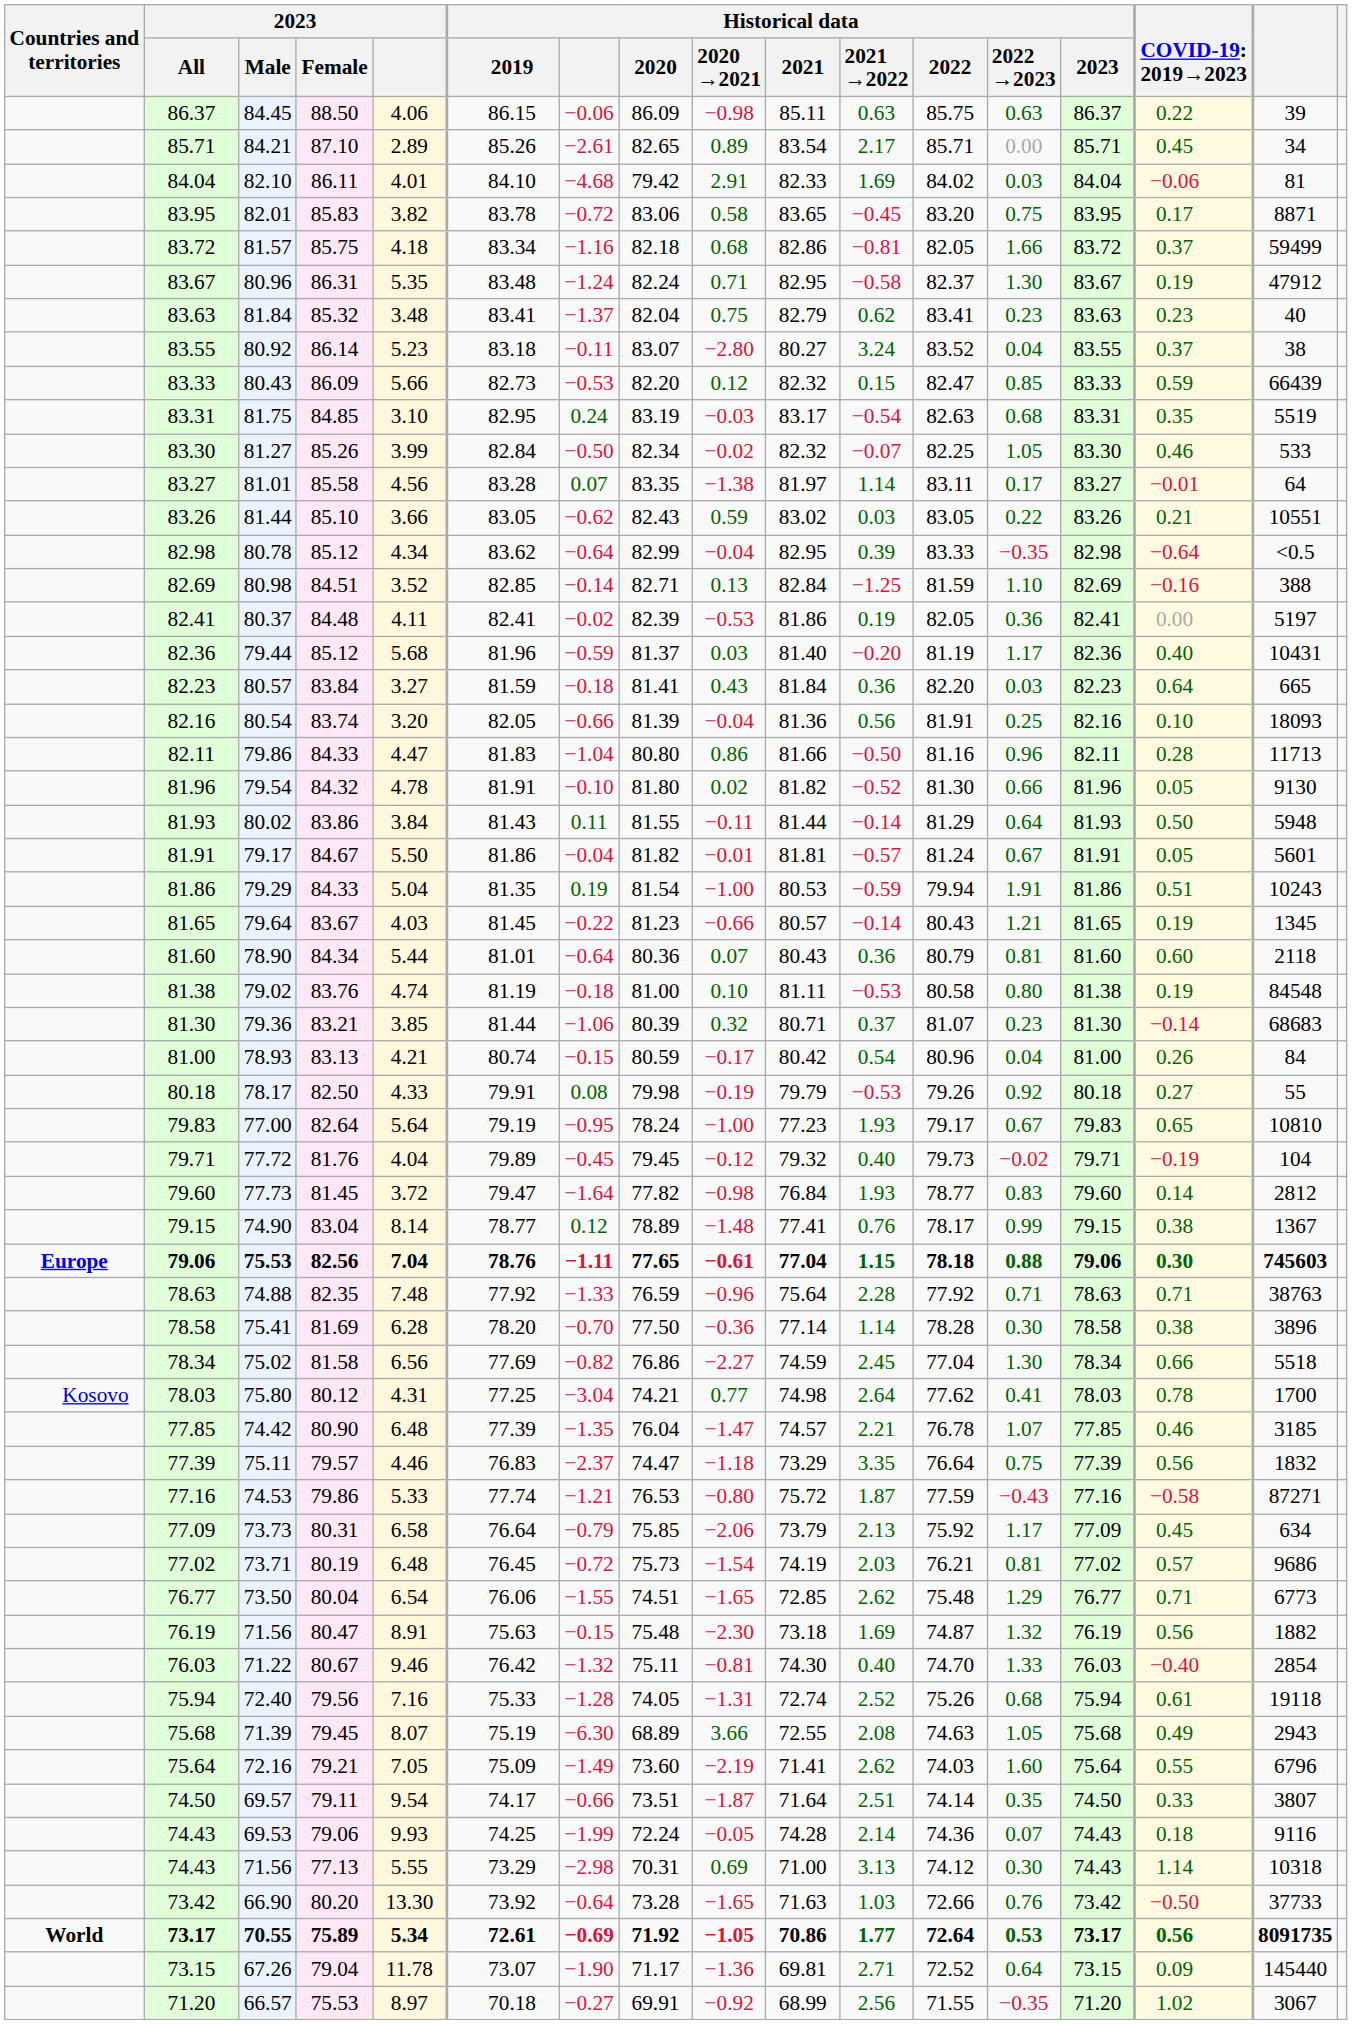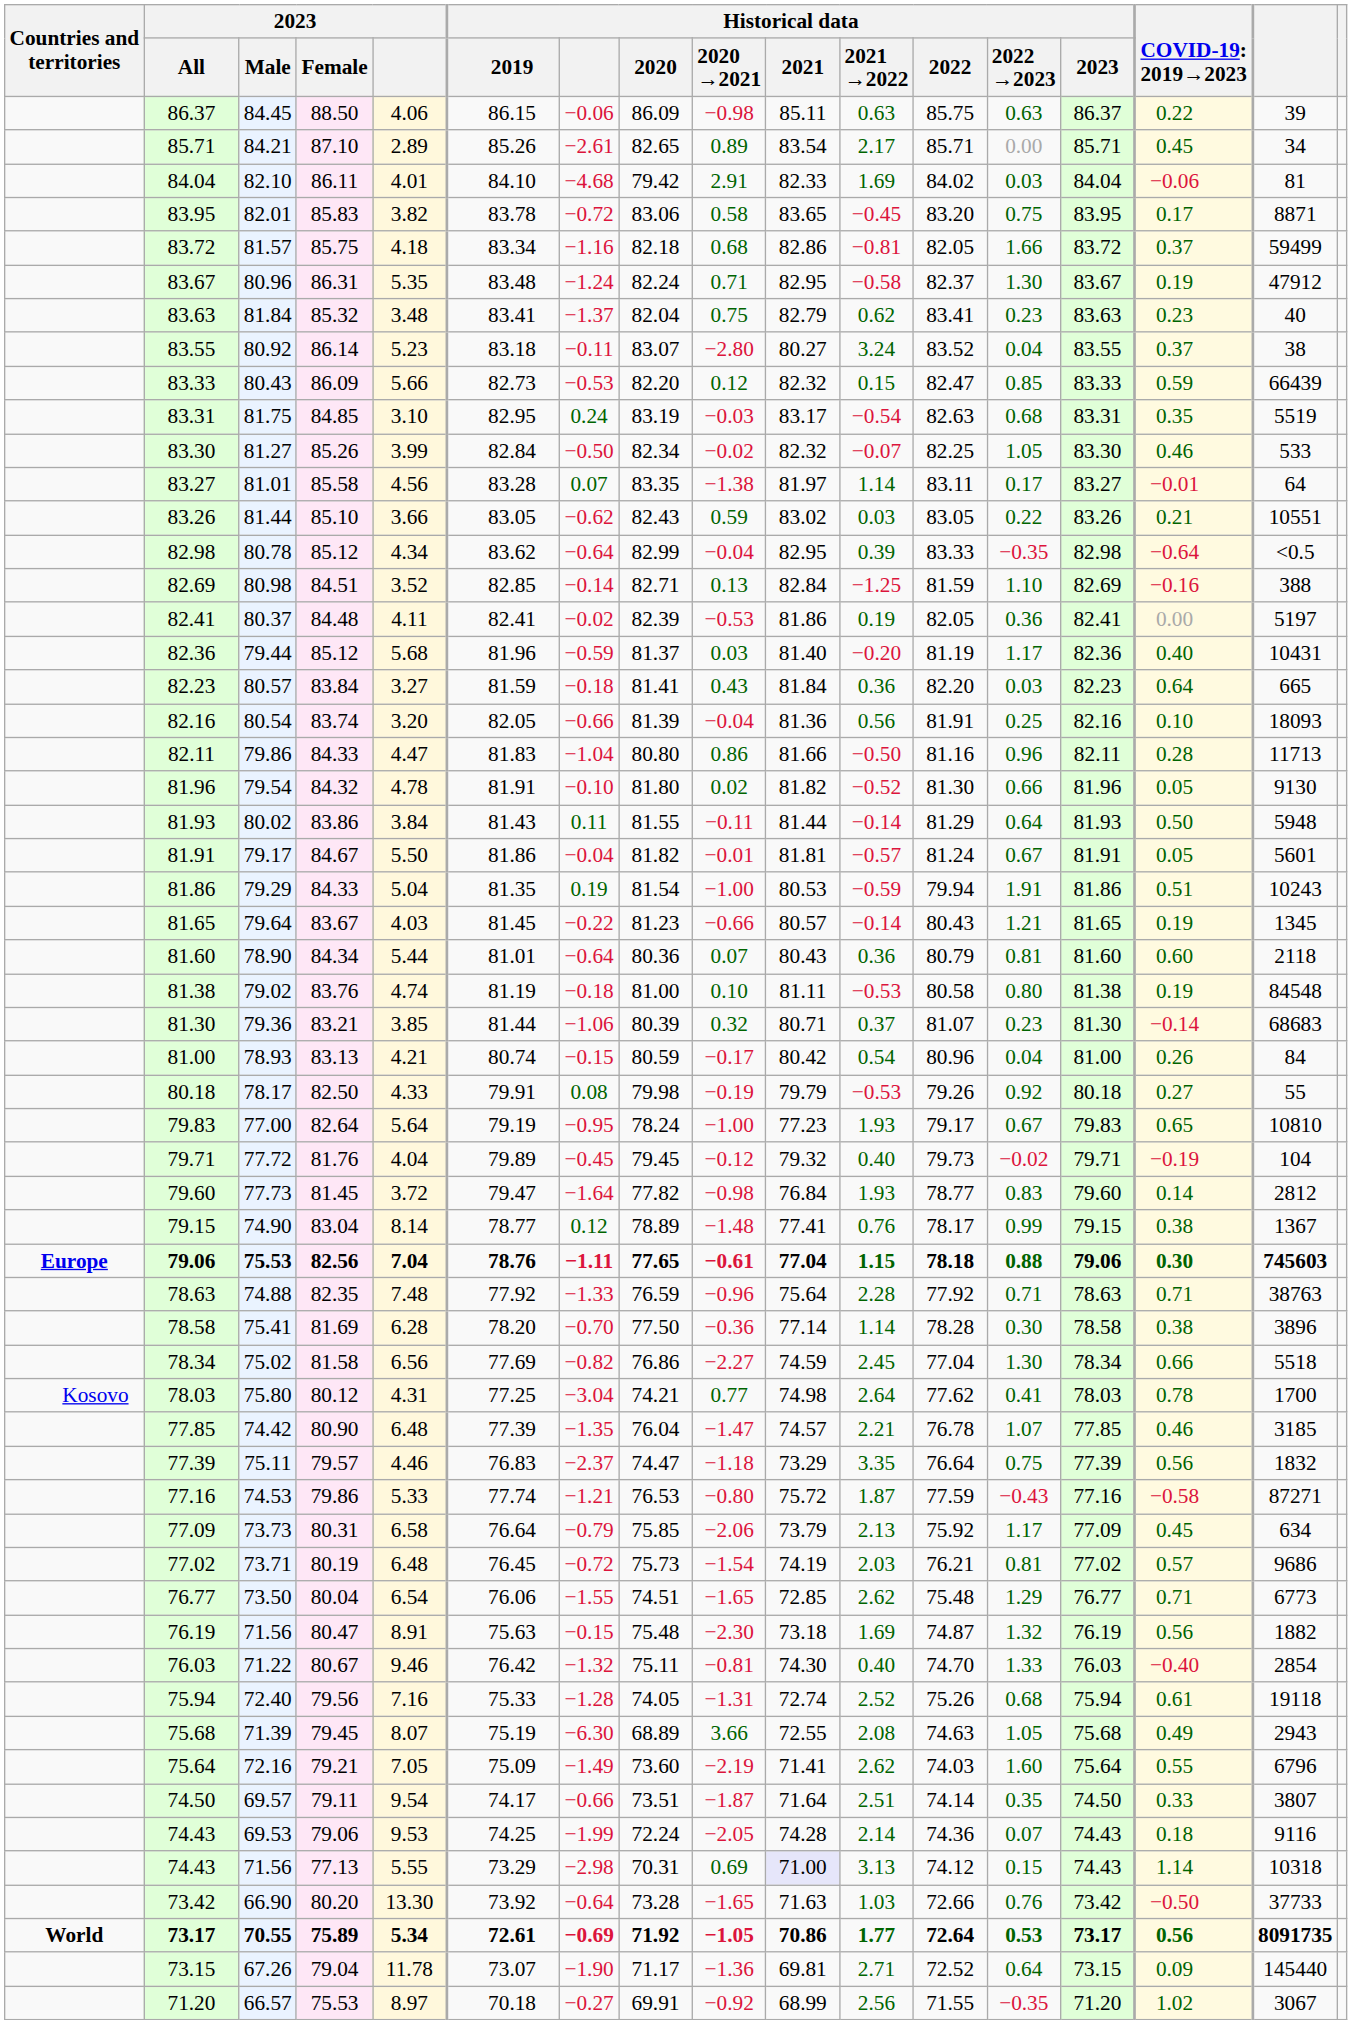74.43 / 69.53 | 2023: 9.93 -> 9.53
74.43 / 69.53 | Historical data / 2020 →2021: −0.05 -> −2.05
74.43 / 71.56 | Historical data / 2021: no background -> lavender background
74.43 / 71.56 | Historical data / 2022 →2023: 0.30 -> 0.15
